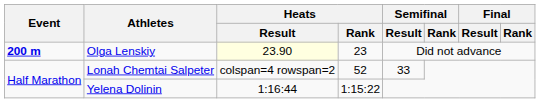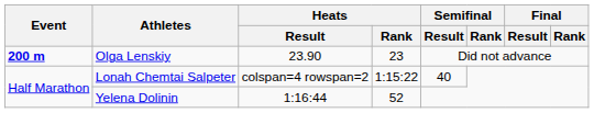Olga Lenskiy | Heats / Result: lightyellow background -> no background
Lonah Chemtai Salpeter | Heats / Rank: 52 -> 1:15:22
Lonah Chemtai Salpeter | Semifinal / Result: 33 -> 40
Yelena Dolinin | Heats / Rank: 1:15:22 -> 52
